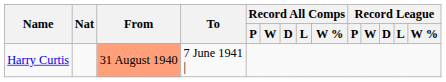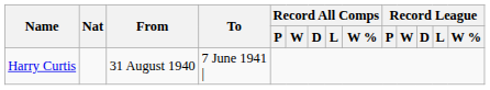Harry Curtis | From: lightsalmon background -> no background
